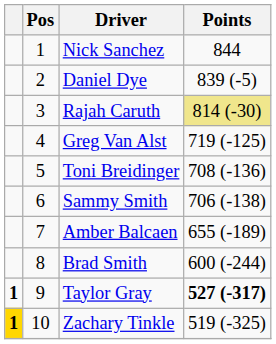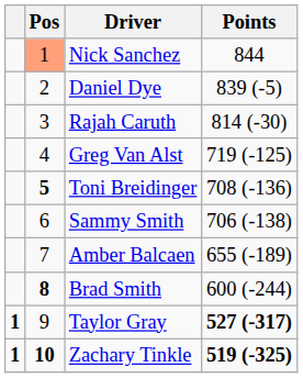Nick Sanchez | Pos: no background -> lightsalmon background
Rajah Caruth | Points: khaki background -> no background
Toni Breidinger | Pos: normal -> bold
Brad Smith | Pos: normal -> bold
Zachary Tinkle | column 1: gold background -> no background
Zachary Tinkle | Pos: normal -> bold
Zachary Tinkle | Points: normal -> bold
